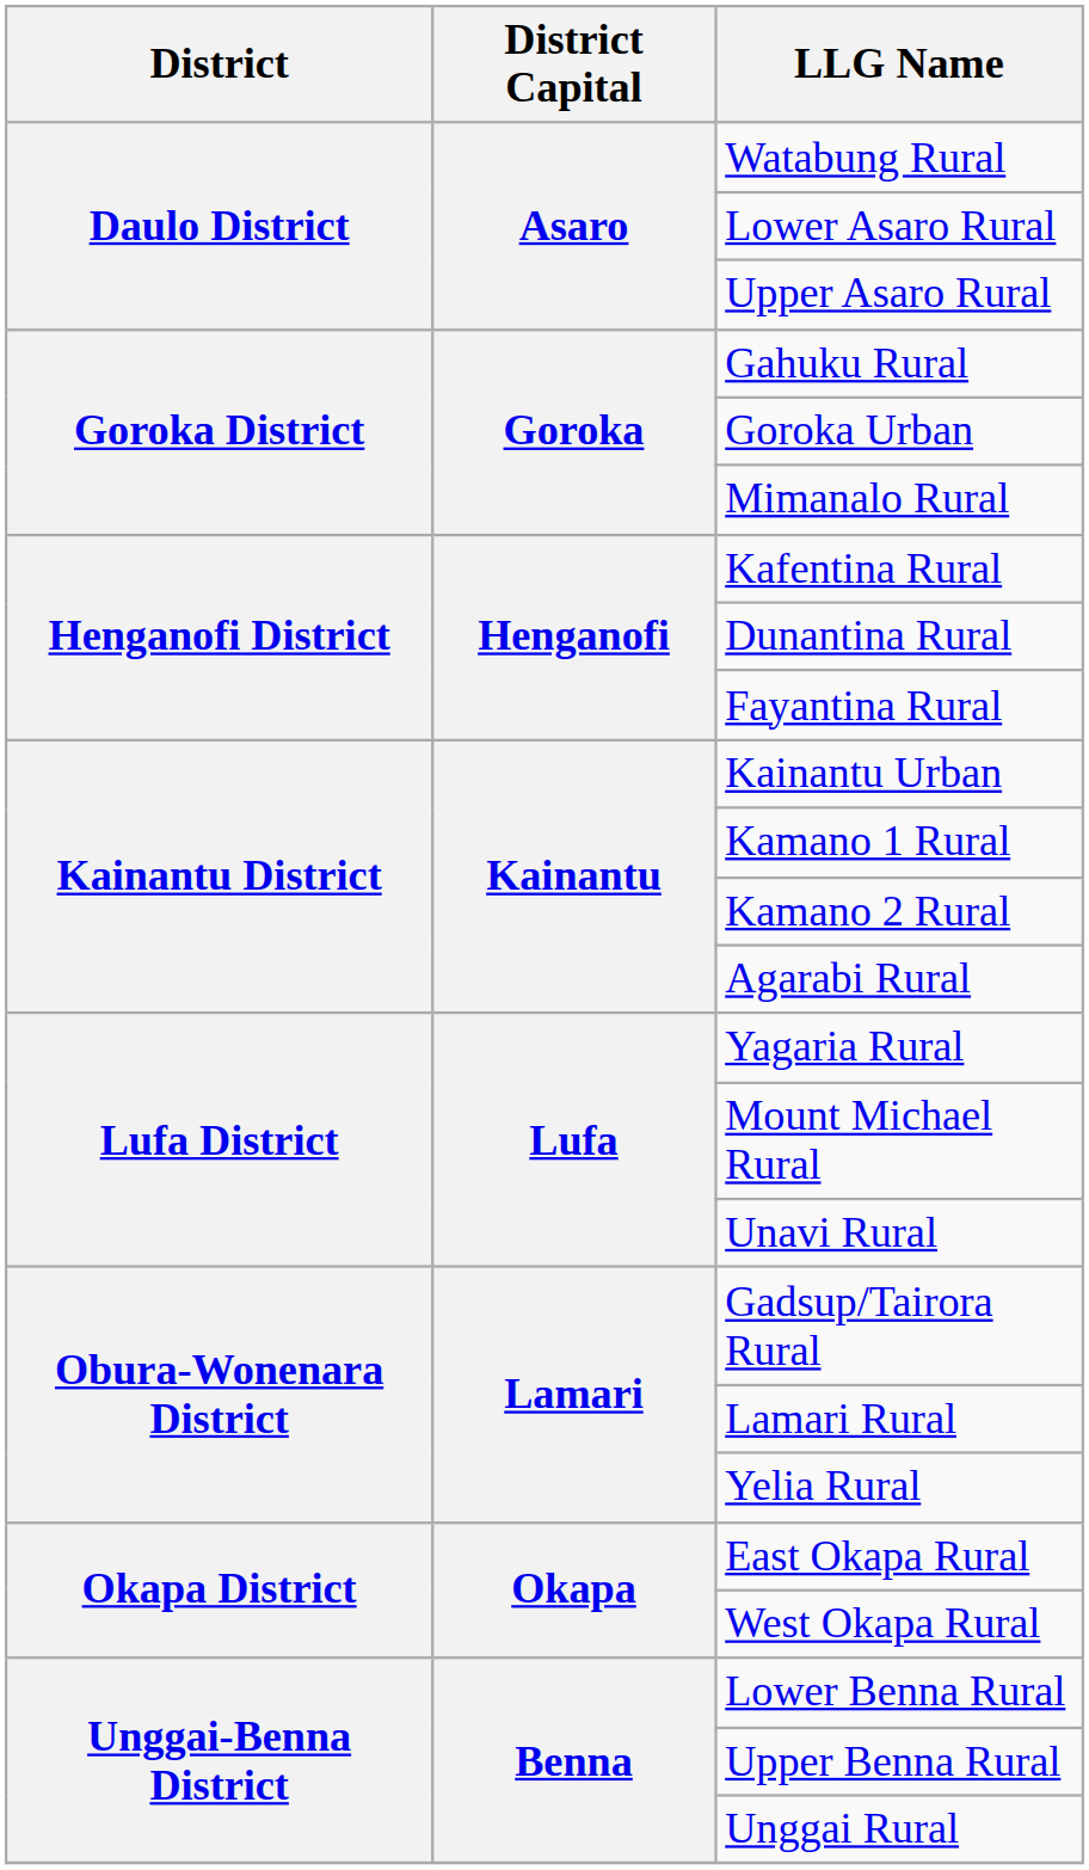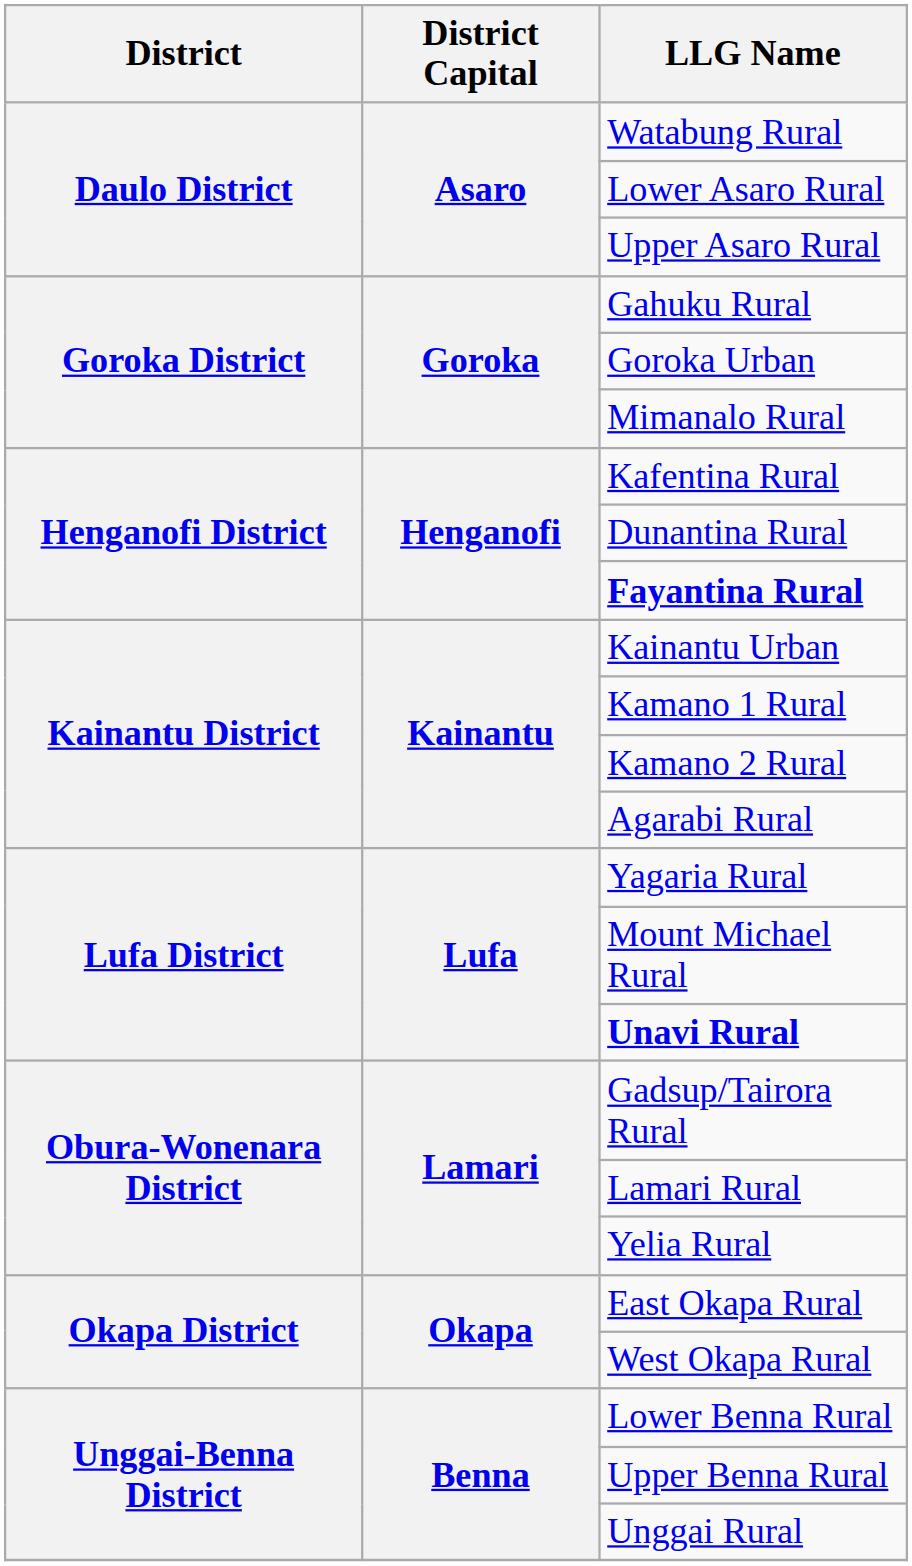Fayantina Rural | LLG Name: normal -> bold
Unavi Rural | LLG Name: normal -> bold
